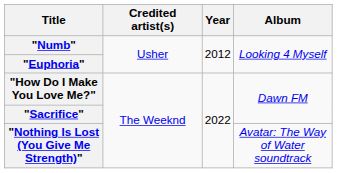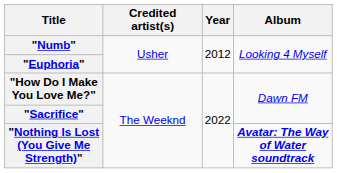"Nothing Is Lost (You Give Me Strength)" | Album: normal -> bold
